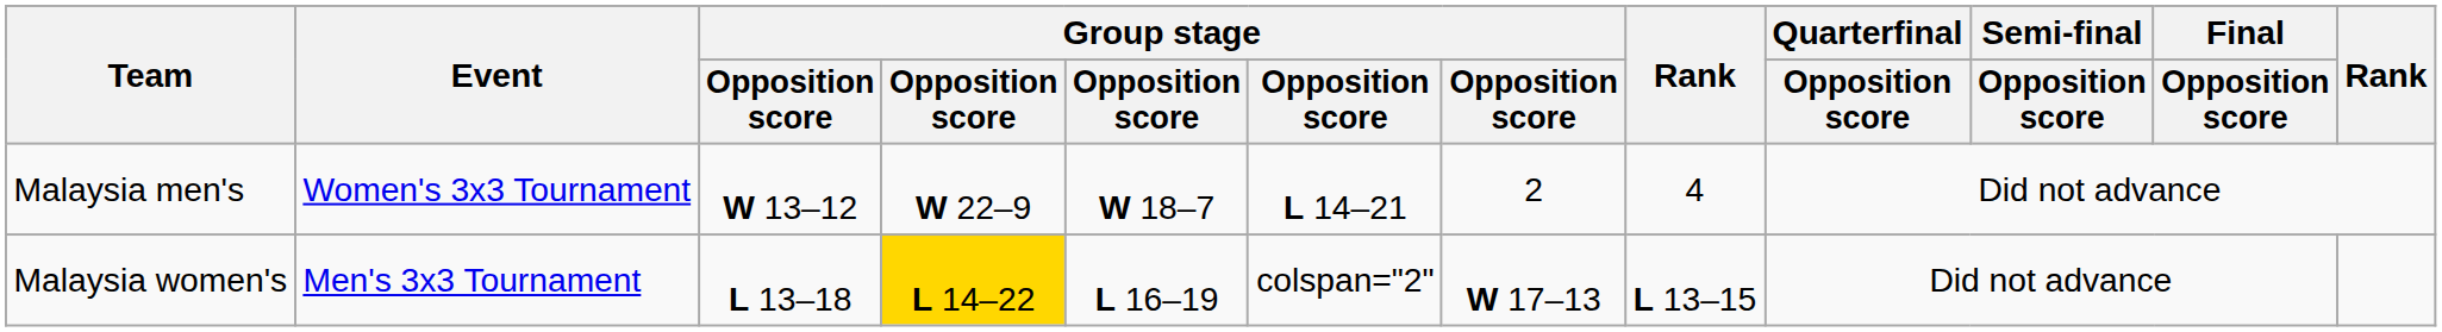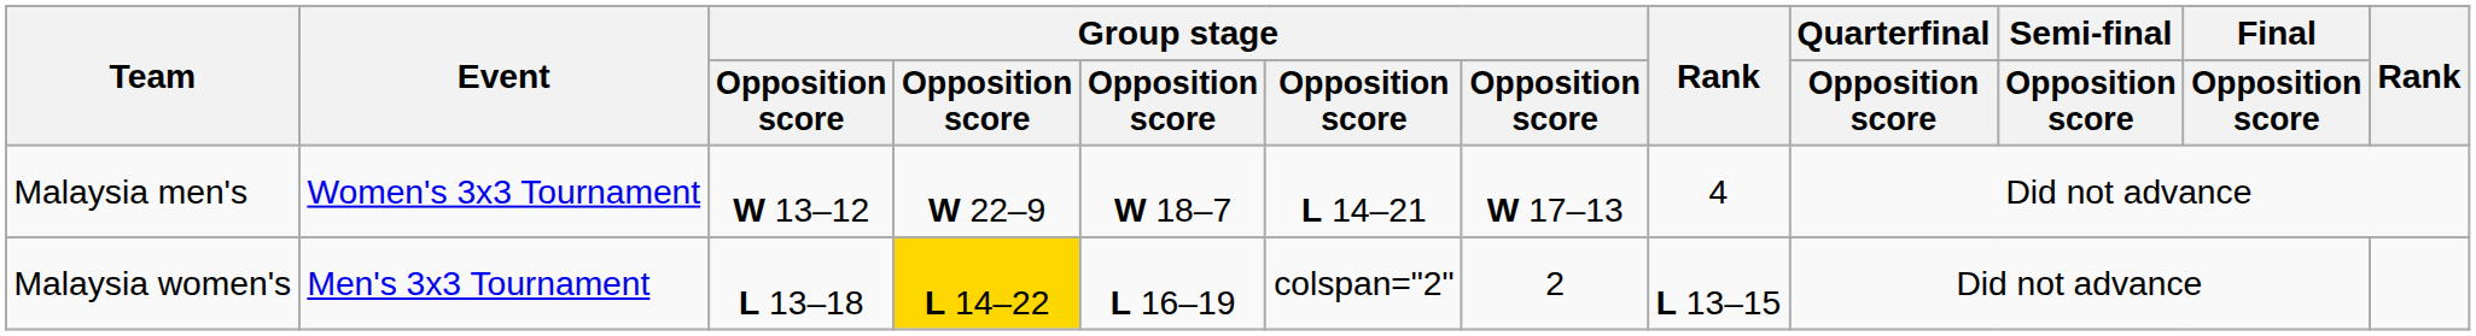Malaysia men's | column 7: 2 -> W 17–13
Malaysia women's | column 7: W 17–13 -> 2
